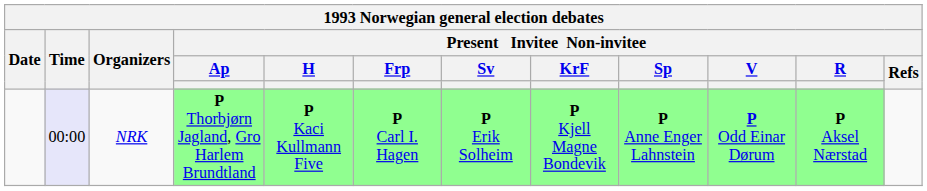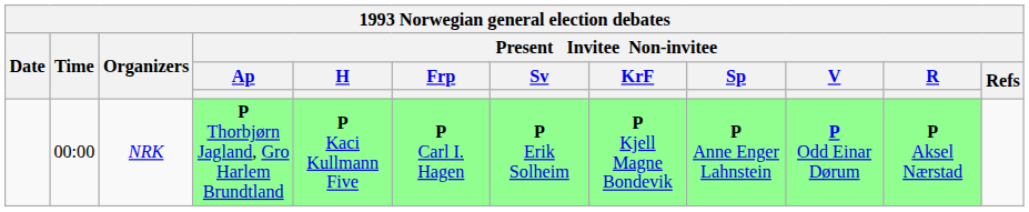NRK | Time: lavender background -> no background
